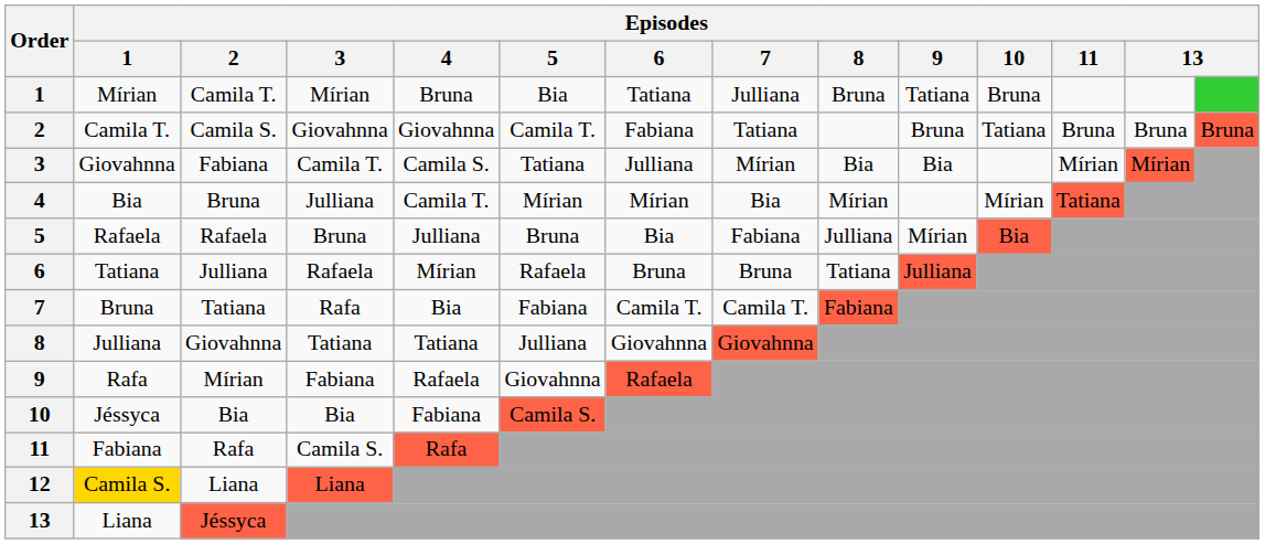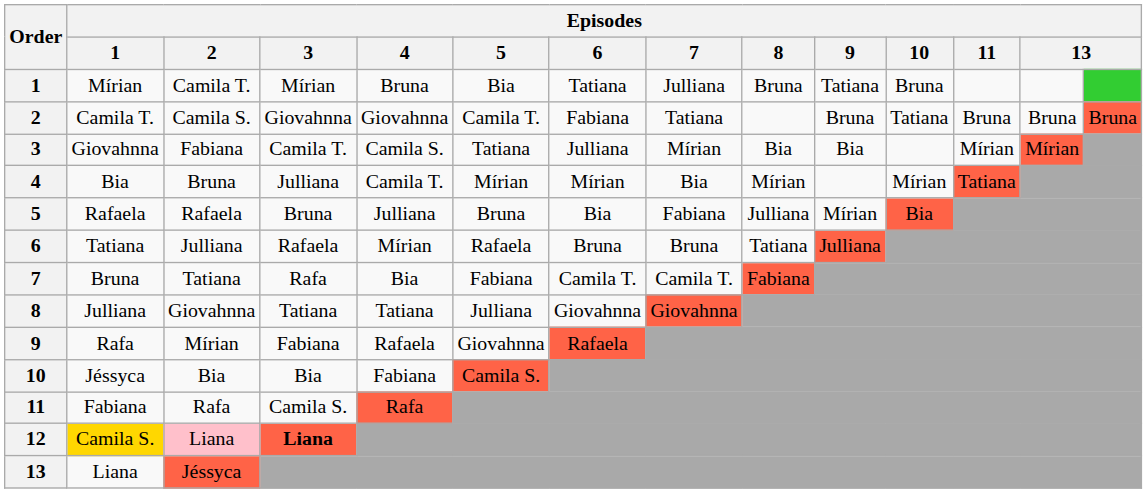12 | Episodes / 2: no background -> pink background
12 | Episodes / 3: normal -> bold
